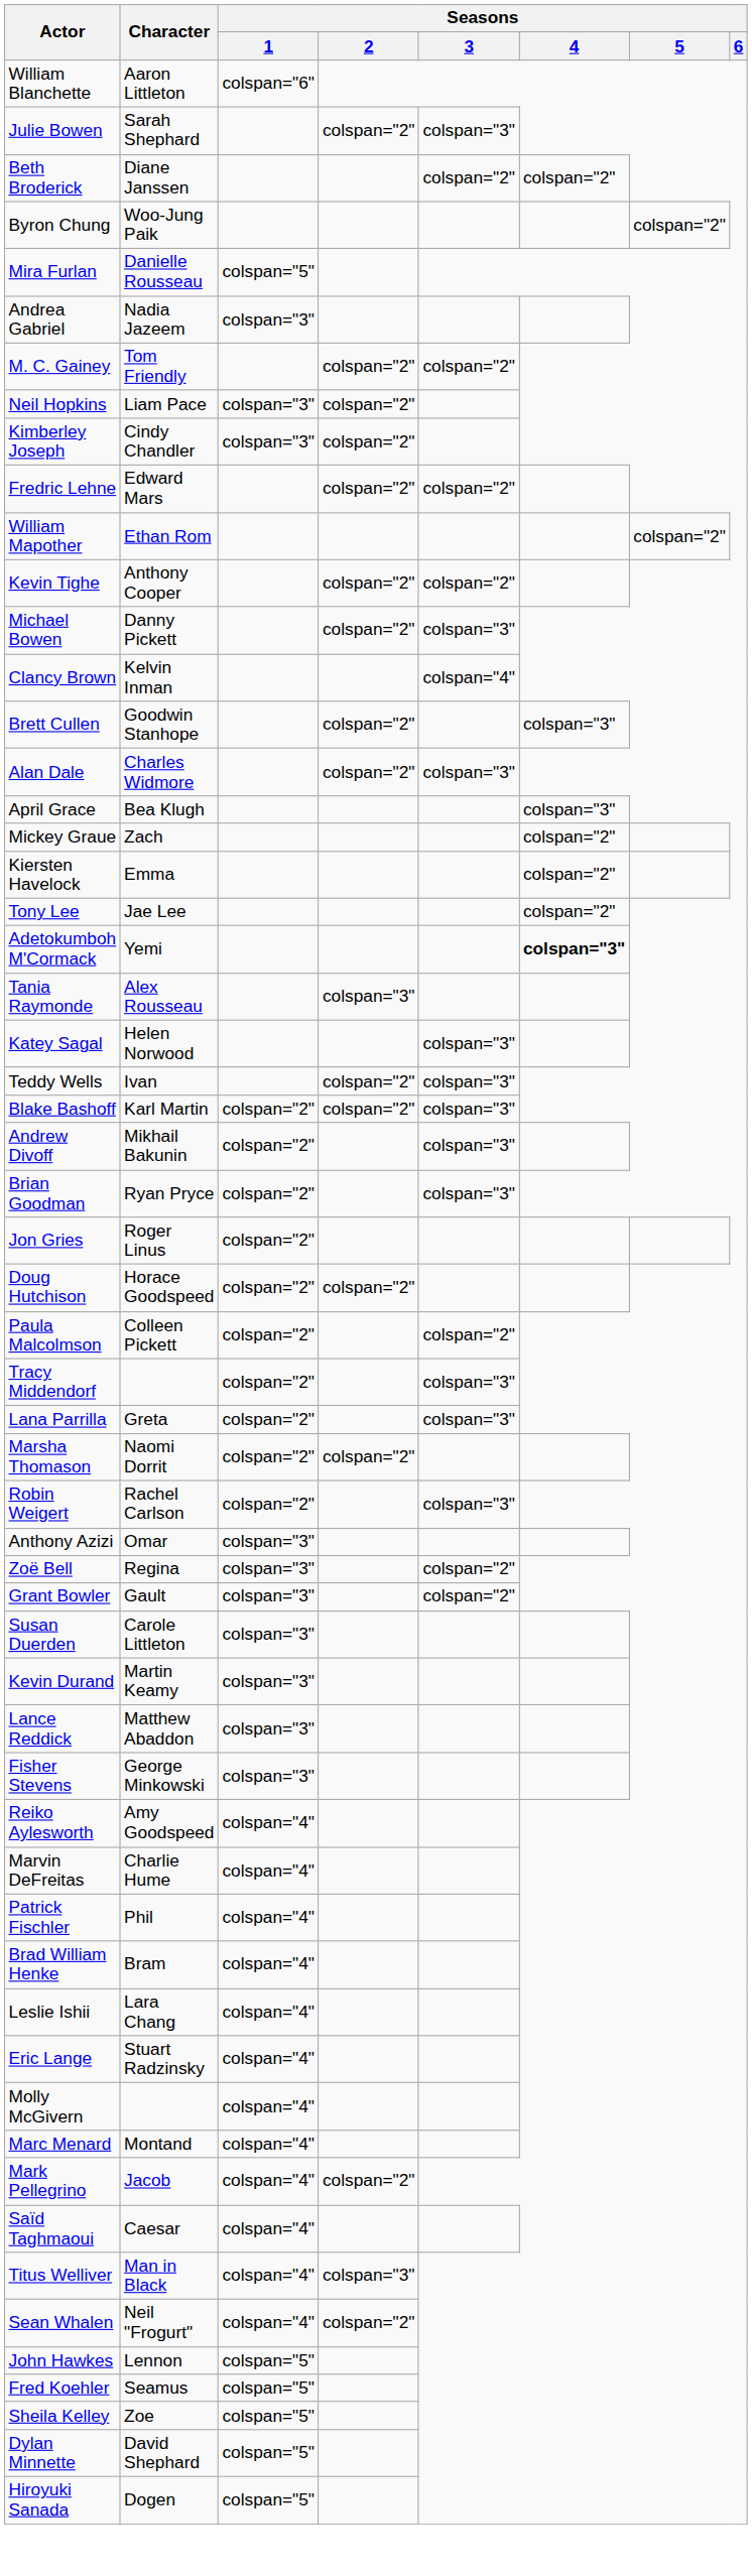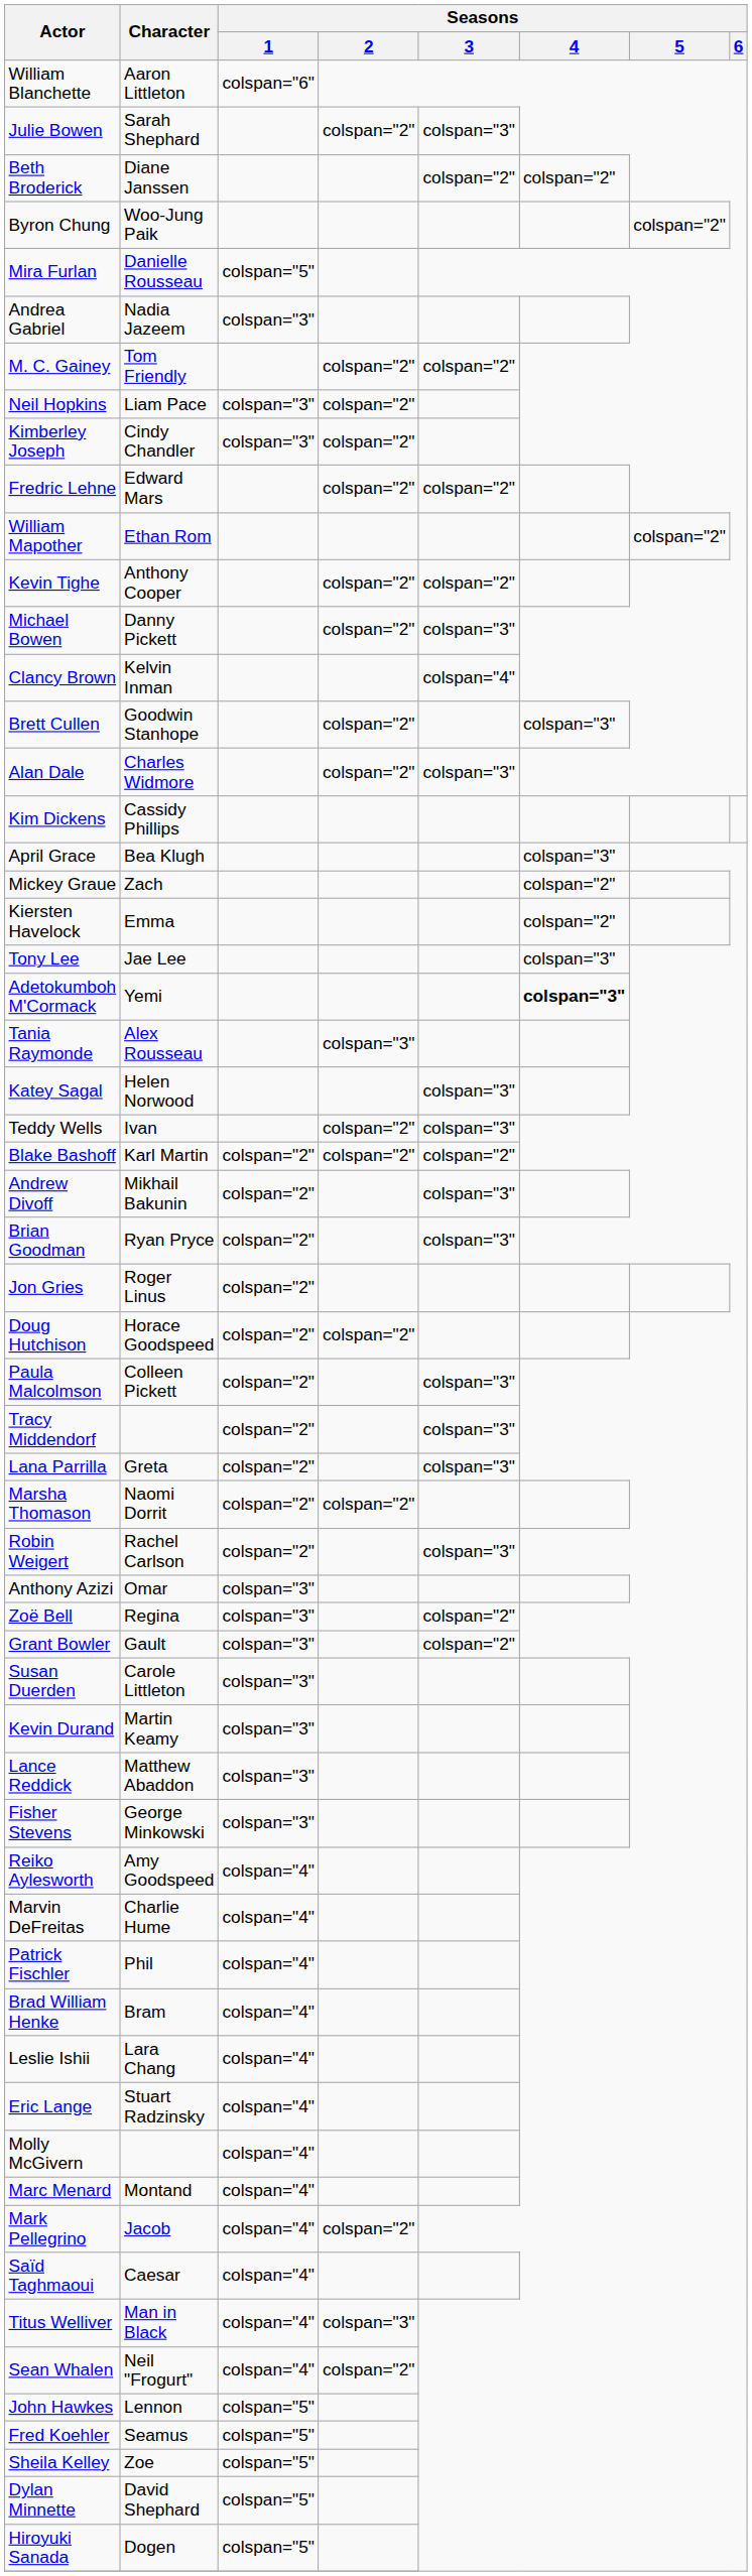+ row: Kim Dickens | Cassidy Phillips
Tony Lee | Seasons / 4: colspan="2" -> colspan="3"
Blake Bashoff | Seasons / 3: colspan="3" -> colspan="2"
Paula Malcolmson | Seasons / 3: colspan="2" -> colspan="3"
